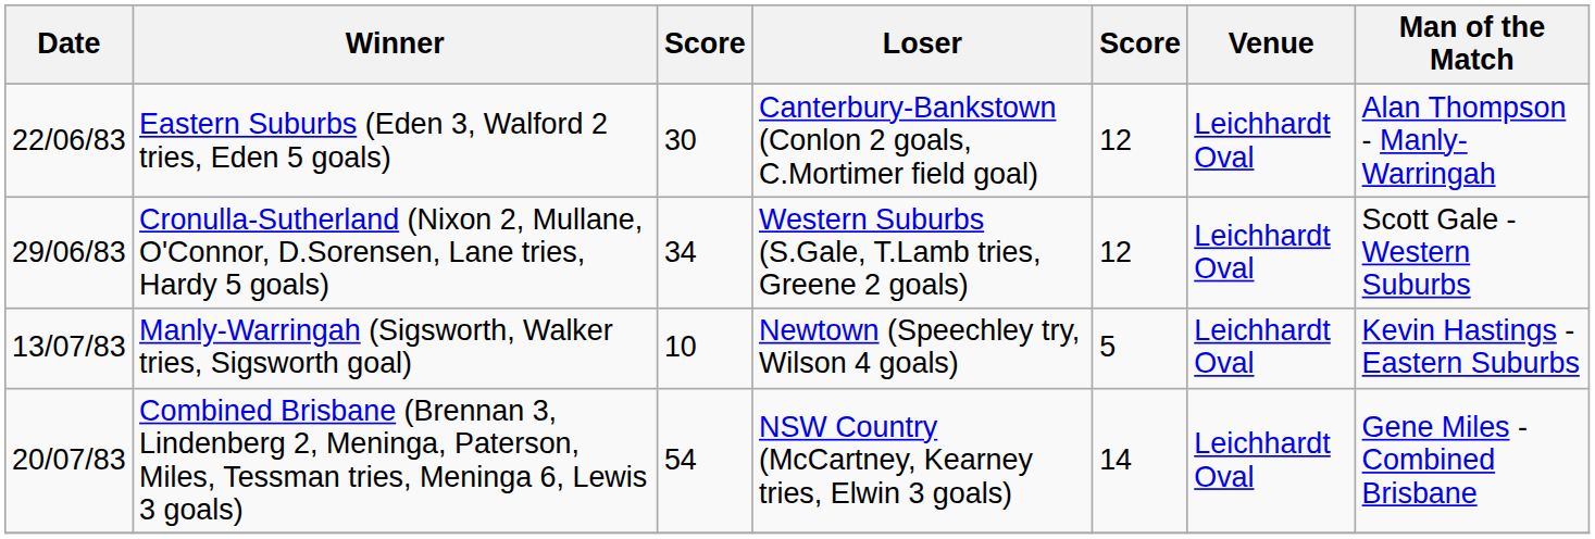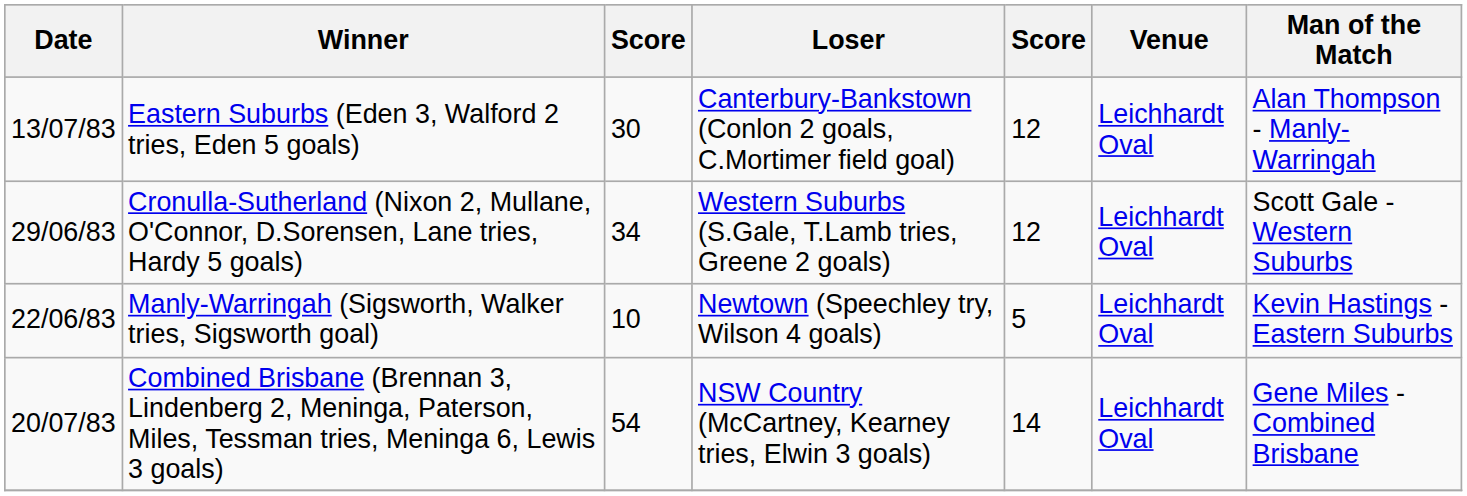Eastern Suburbs (Eden 3, Walford 2 tries, Eden 5 goals) | Date: 22/06/83 -> 13/07/83
Manly-Warringah (Sigsworth, Walker tries, Sigsworth goal) | Date: 13/07/83 -> 22/06/83
